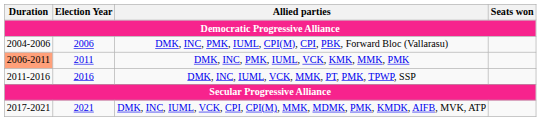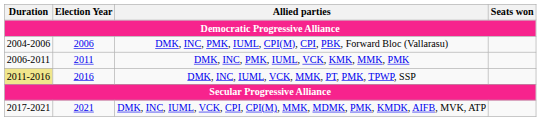DMK, INC, PMK, IUML, VCK, KMK, MMK, PMK | Duration: lightsalmon background -> no background
DMK, INC, IUML, VCK, MMK, PT, PMK, TPWP, SSP | Duration: no background -> khaki background
